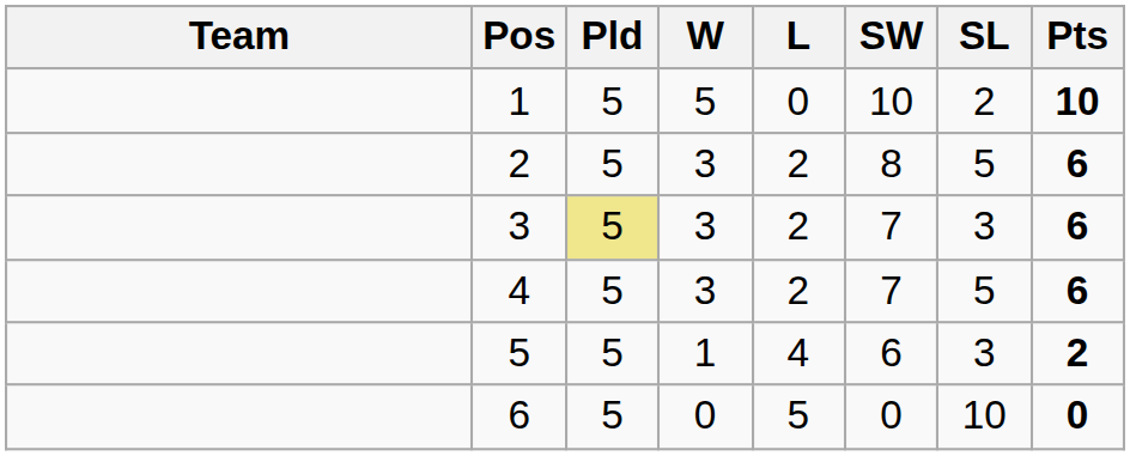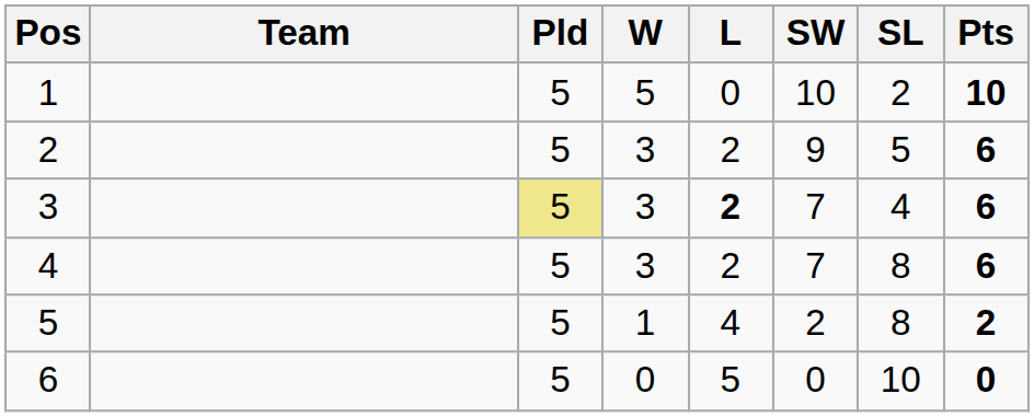columns swapped: Pos <-> Team
row 3 | SW: 8 -> 9
row 4 | L: normal -> bold
row 4 | SL: 3 -> 4
row 5 | SL: 5 -> 8
row 6 | SW: 6 -> 2
row 6 | SL: 3 -> 8
